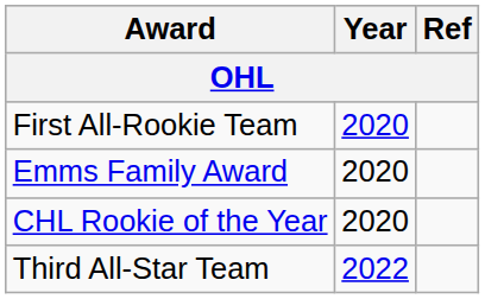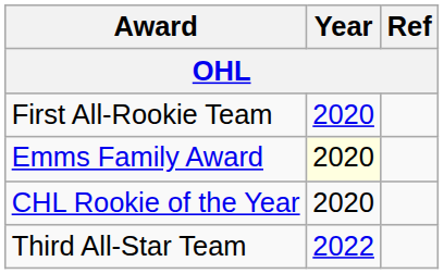Emms Family Award | Year: no background -> lightyellow background
